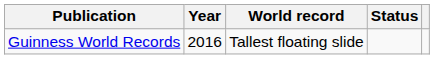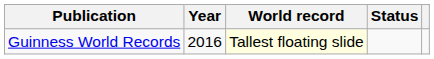Guinness World Records | World record: no background -> lightyellow background
